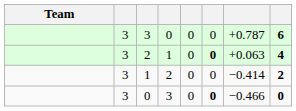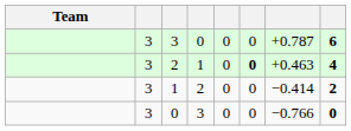row 3 | column 7: +0.063 -> +0.463
row 5 | column 6: bold -> normal
row 5 | column 7: −0.466 -> −0.766
